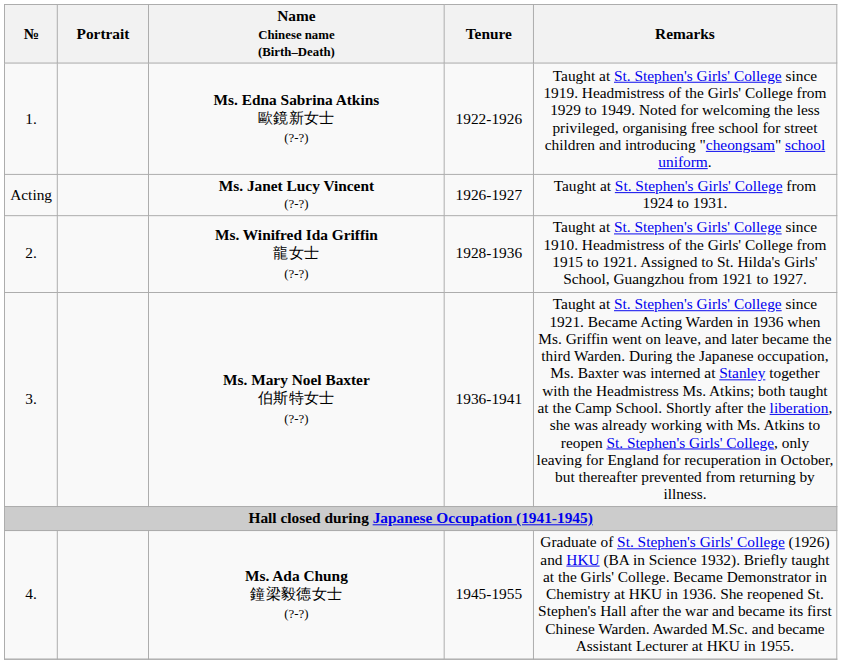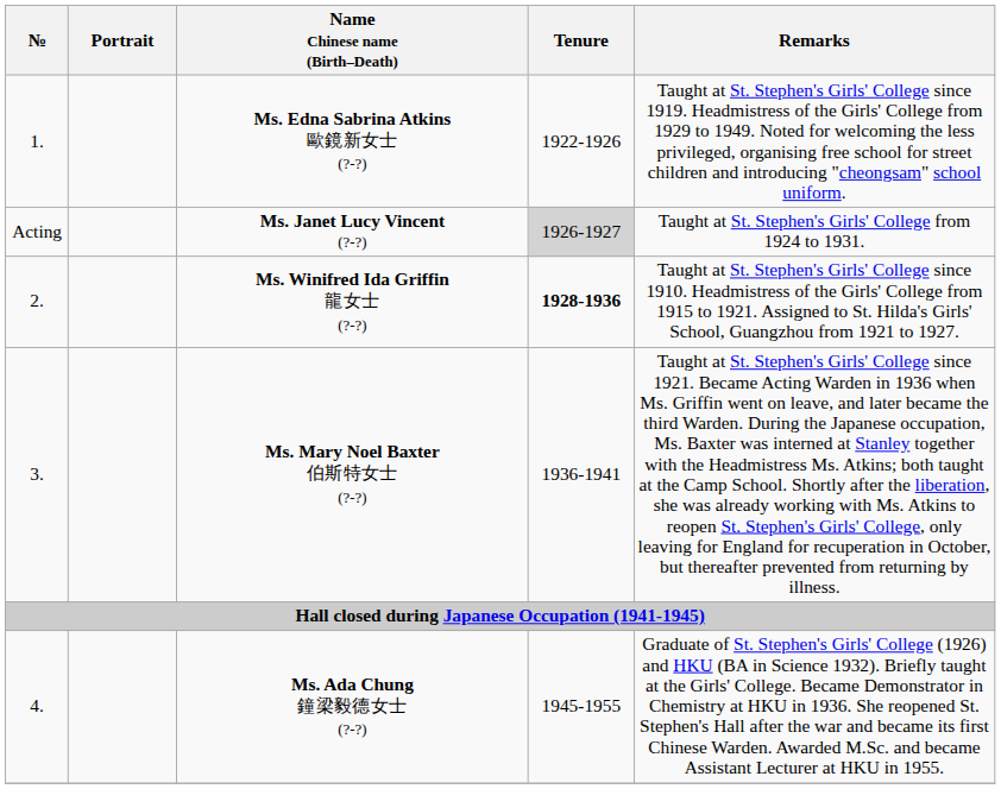Ms. Janet Lucy Vincent (?-?) | Tenure: no background -> lightgrey background
Ms. Winifred Ida Griffin 龍女士 (?-?) | Tenure: normal -> bold
